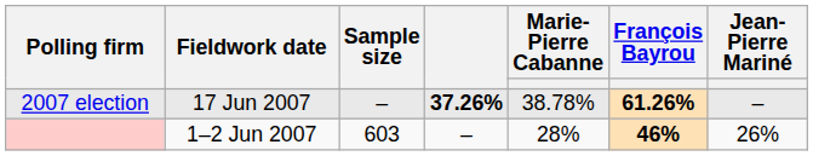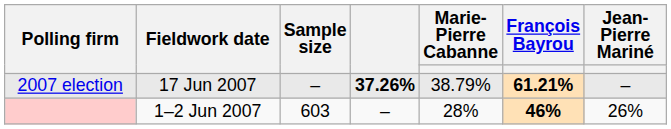2007 election | Marie-Pierre Cabanne: 38.78% -> 38.79%
2007 election | François Bayrou: 61.26% -> 61.21%
